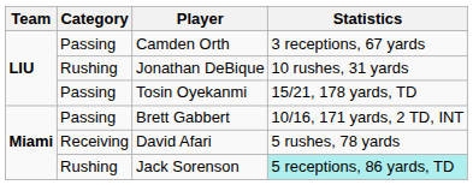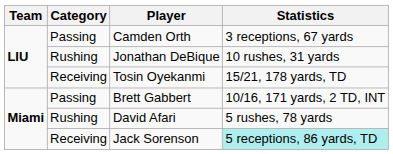Tosin Oyekanmi | Category: Passing -> Receiving
David Afari | Category: Receiving -> Rushing
Jack Sorenson | Category: Rushing -> Receiving
